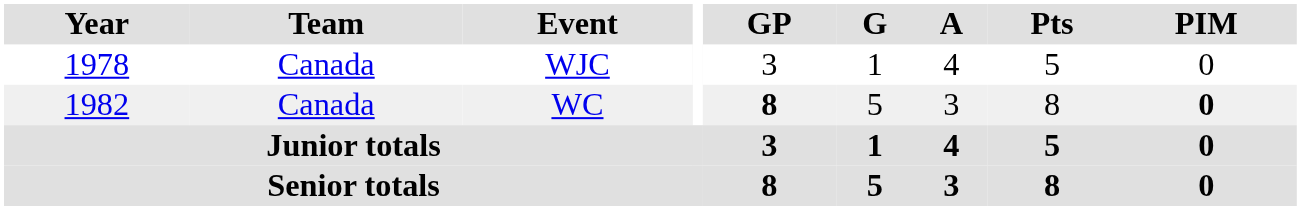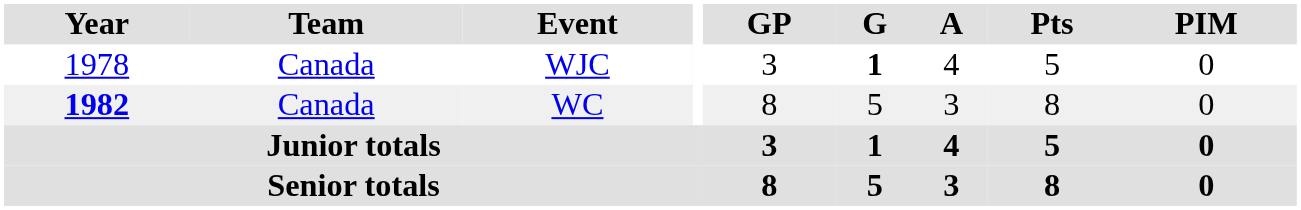WJC | G: normal -> bold
WC | Year: normal -> bold
WC | GP: bold -> normal
WC | PIM: bold -> normal
